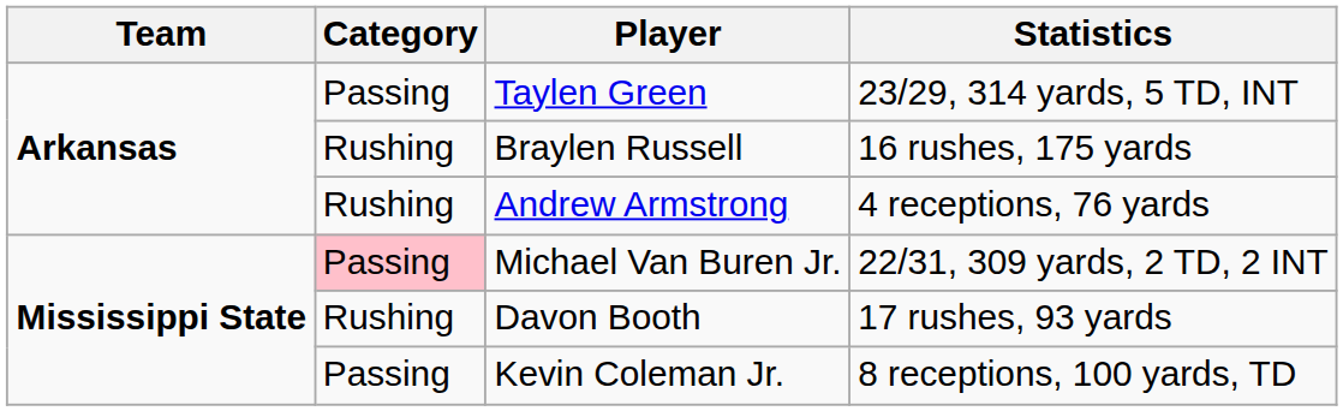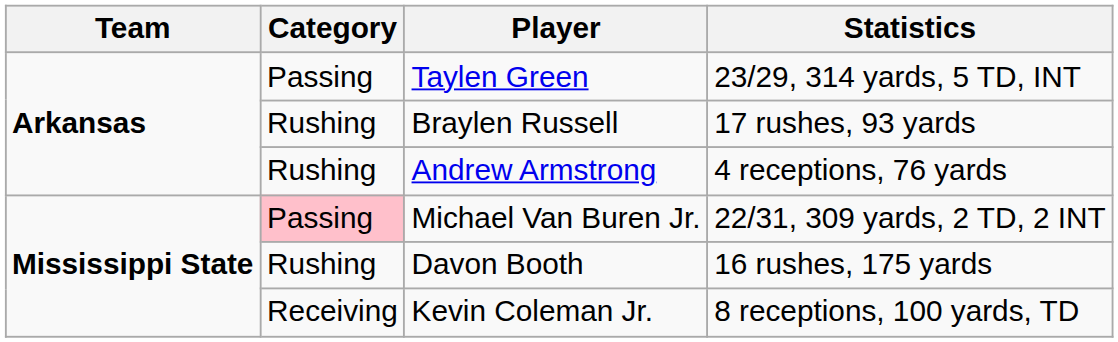Braylen Russell | Statistics: 16 rushes, 175 yards -> 17 rushes, 93 yards
Davon Booth | Statistics: 17 rushes, 93 yards -> 16 rushes, 175 yards
Kevin Coleman Jr. | Category: Passing -> Receiving
